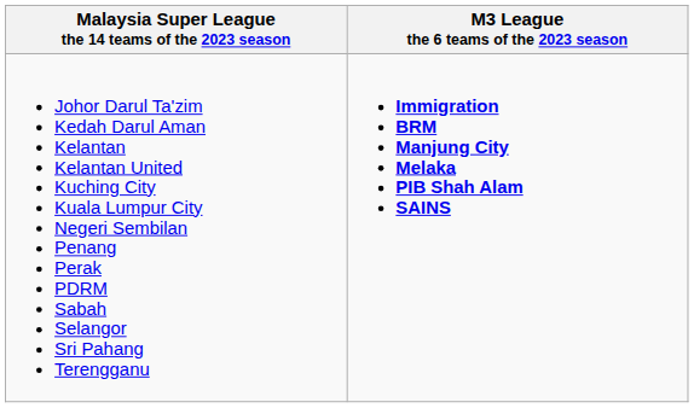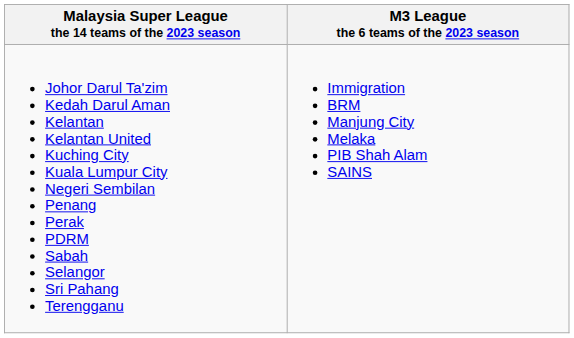row 2 | M3 League the 6 teams of the 2023 season: bold -> normal
